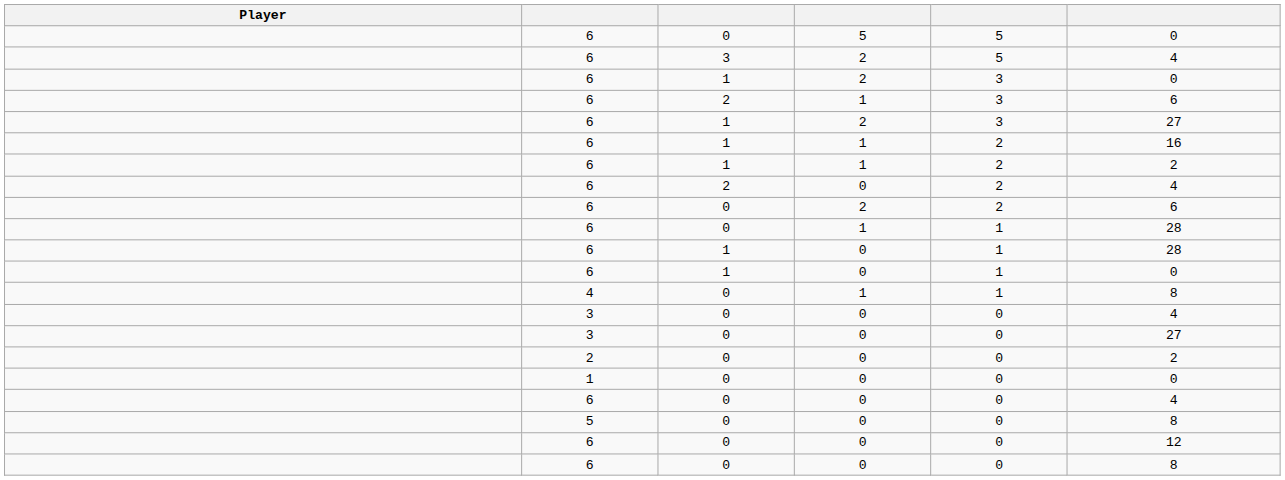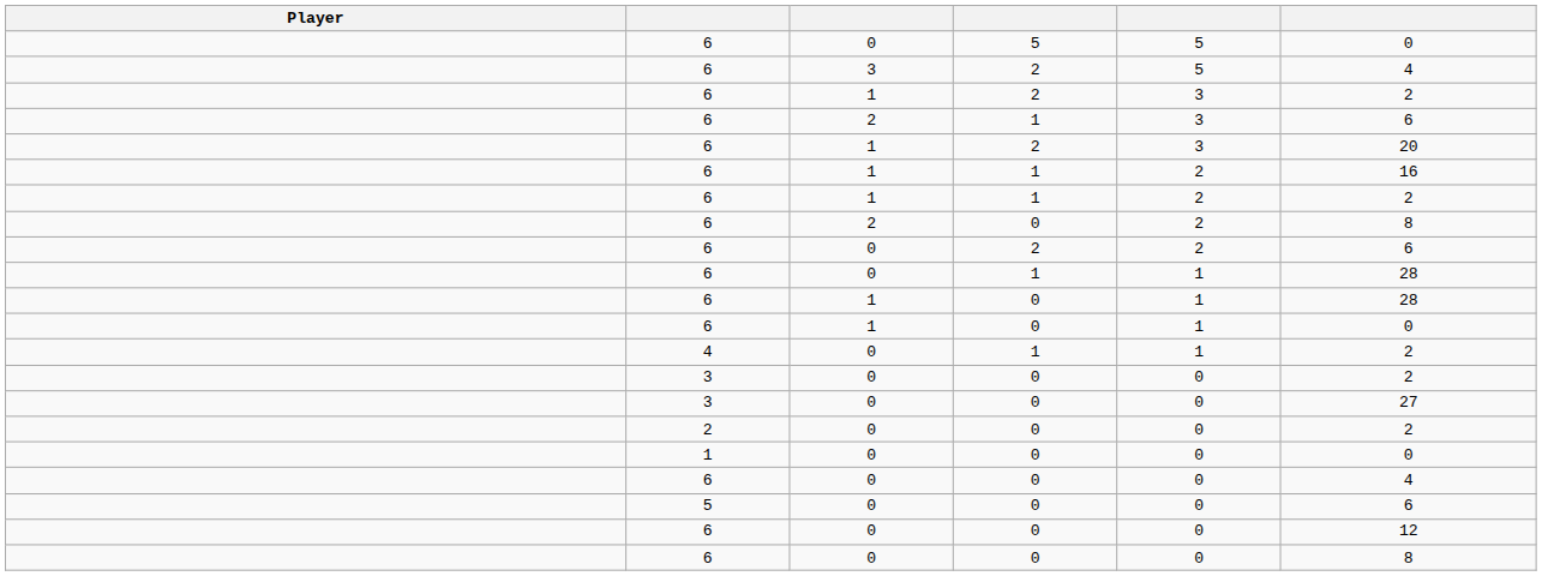row 4 | column 6: 0 -> 2
row 6 | column 6: 27 -> 20
row 9 | column 6: 4 -> 8
row 14 | column 6: 8 -> 2
row 15 | column 6: 4 -> 2
row 20 | column 6: 8 -> 6
